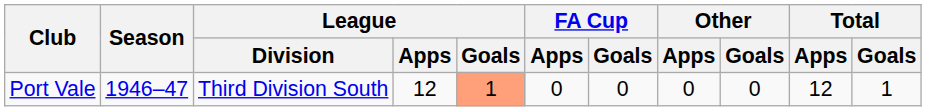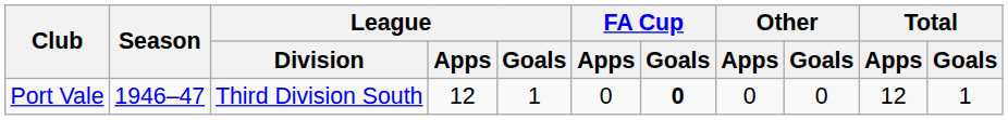Port Vale | League / Goals: lightsalmon background -> no background
Port Vale | FA Cup / Goals: normal -> bold
